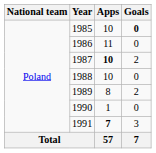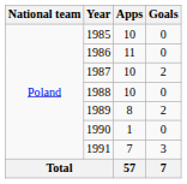1985 | Goals: bold -> normal
1987 | Apps: bold -> normal
1991 | Apps: bold -> normal
